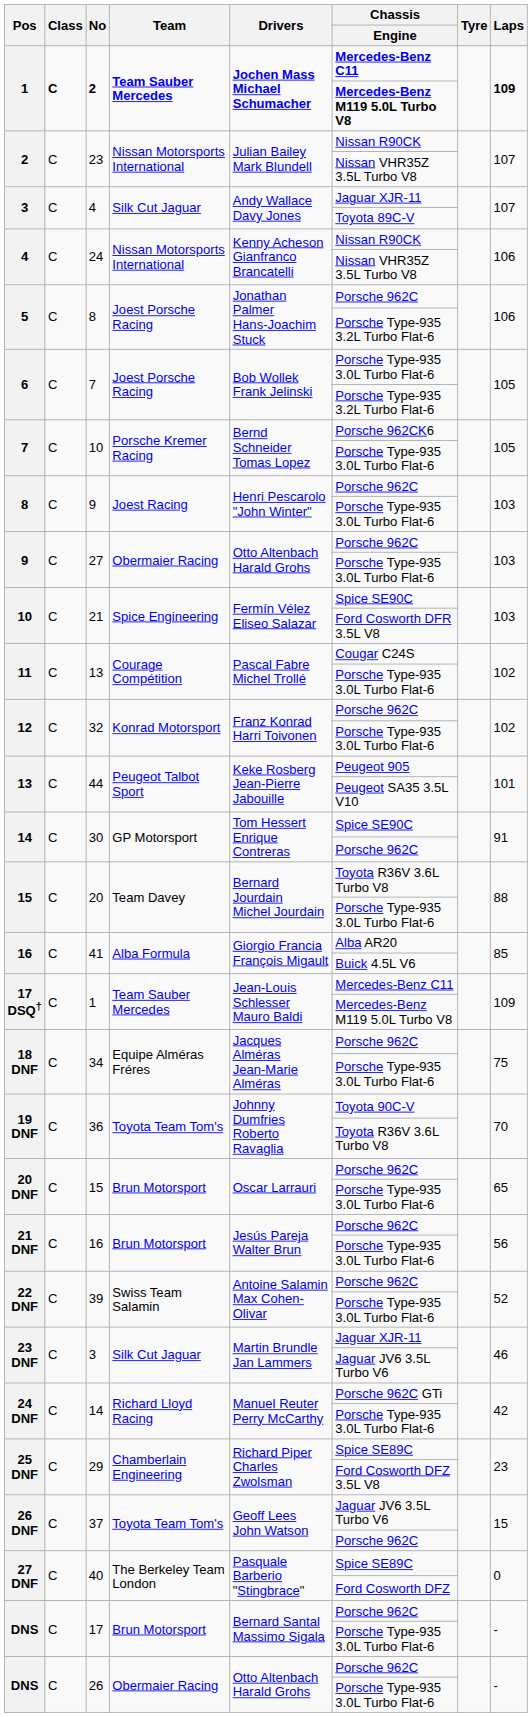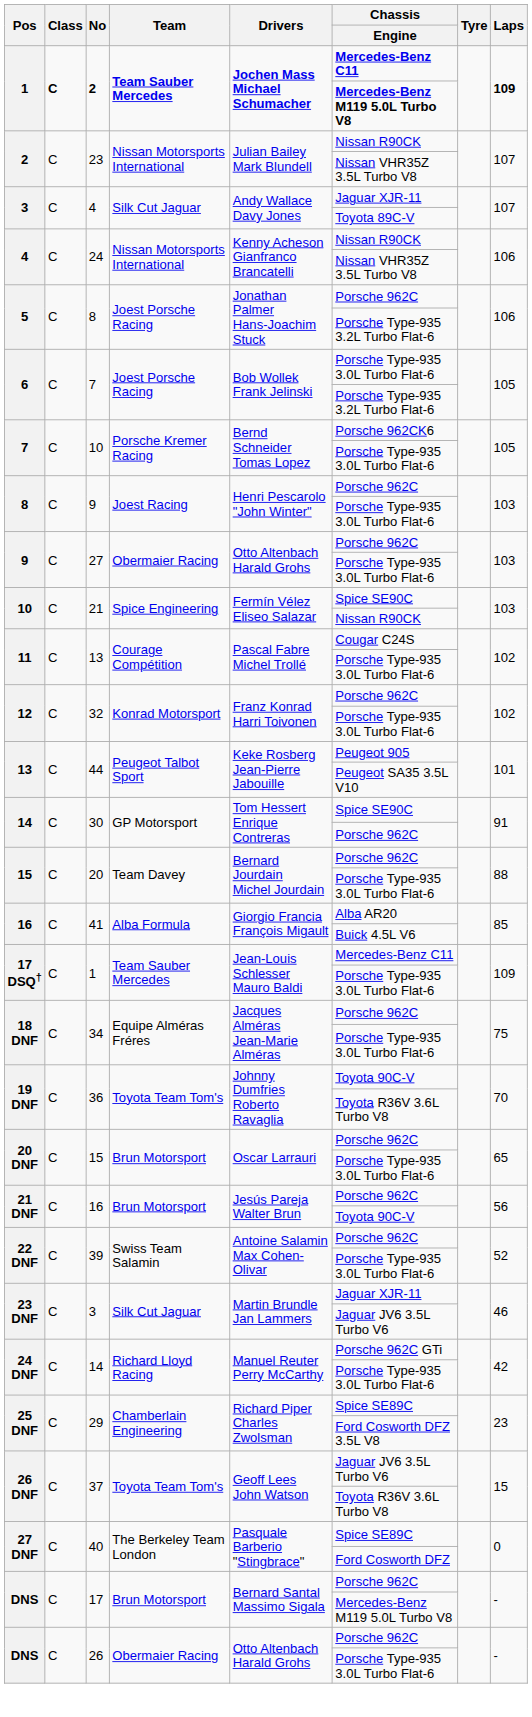row 22 | Chassis / Engine: Ford Cosworth DFR 3.5L V8 -> Nissan R90CK
row 31 | Chassis / Engine: Toyota R36V 3.6L Turbo V8 -> Porsche 962C
row 36 | Chassis / Engine: Mercedes-Benz M119 5.0L Turbo V8 -> Porsche Type-935 3.0L Turbo Flat-6
row 44 | Chassis / Engine: Porsche Type-935 3.0L Turbo Flat-6 -> Toyota 90C-V
row 54 | Chassis / Engine: Porsche 962C -> Toyota R36V 3.6L Turbo V8
row 58 | Chassis / Engine: Porsche Type-935 3.0L Turbo Flat-6 -> Mercedes-Benz M119 5.0L Turbo V8
